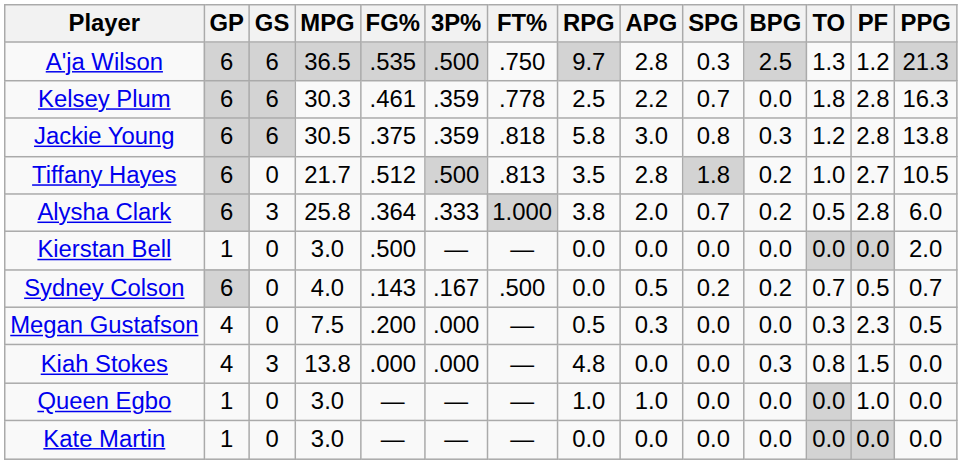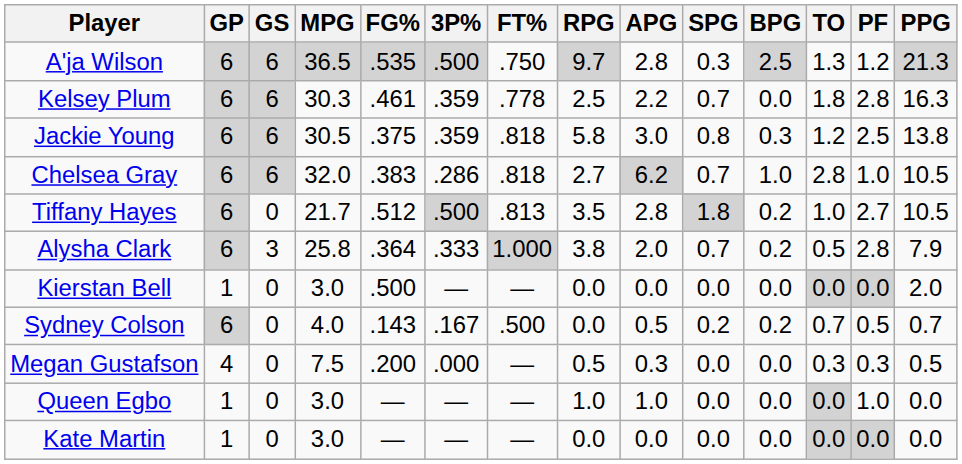Jackie Young | PF: 2.8 -> 2.5
+ row: Chelsea Gray | 6 | 6 | 32.0 | .383 | .286 | .818 | 2.7 | 6.2 | 0.7 | 1.0 | 2.8 | 1.0 | 10.5
Alysha Clark | PPG: 6.0 -> 7.9
Megan Gustafson | PF: 2.3 -> 0.3
- row: Kiah Stokes | 4 | 3 | 13.8 | .000 | .000 | — | 4.8 | 0.0 | 0.0 | 0.3 | 0.8 | 1.5 | 0.0
